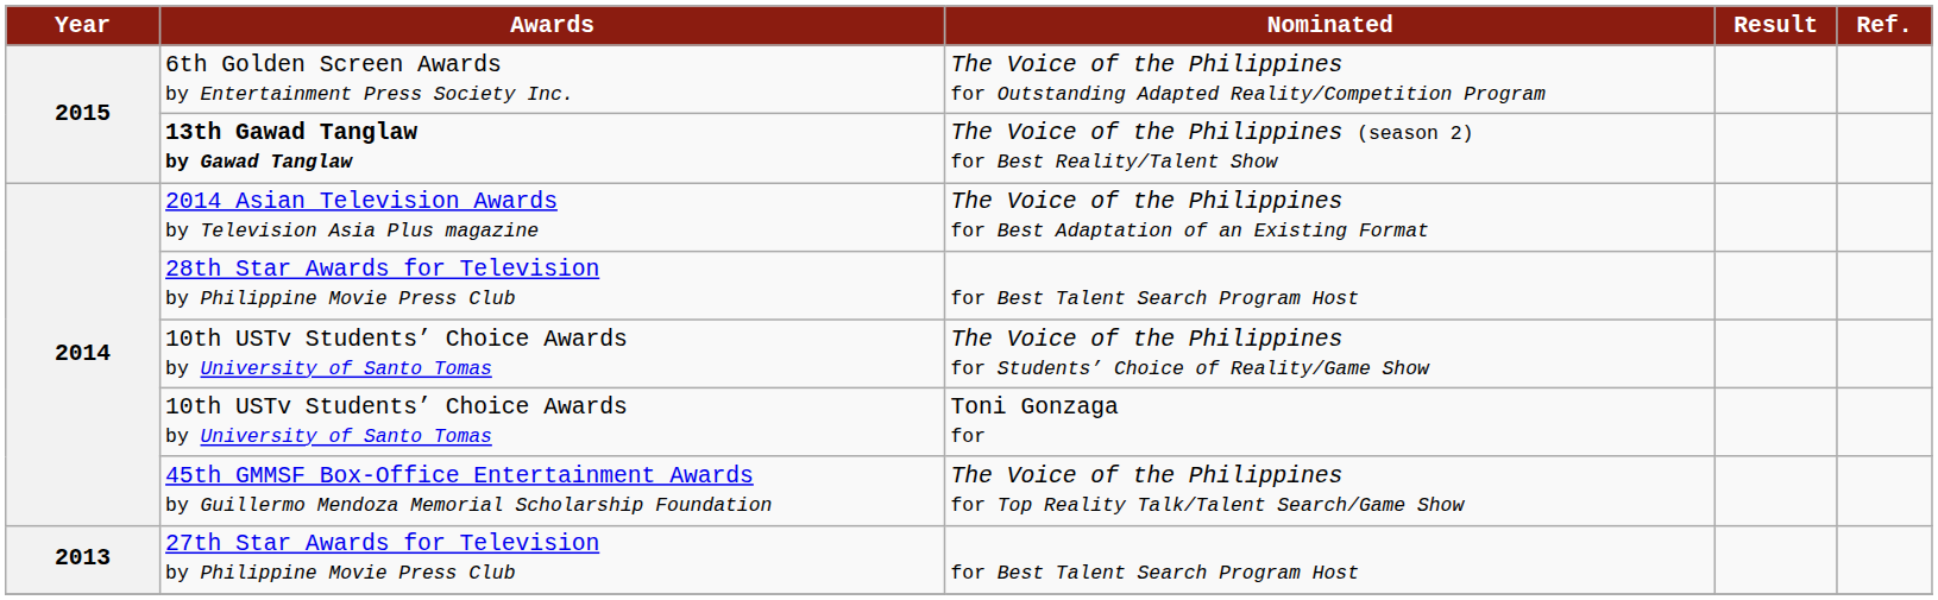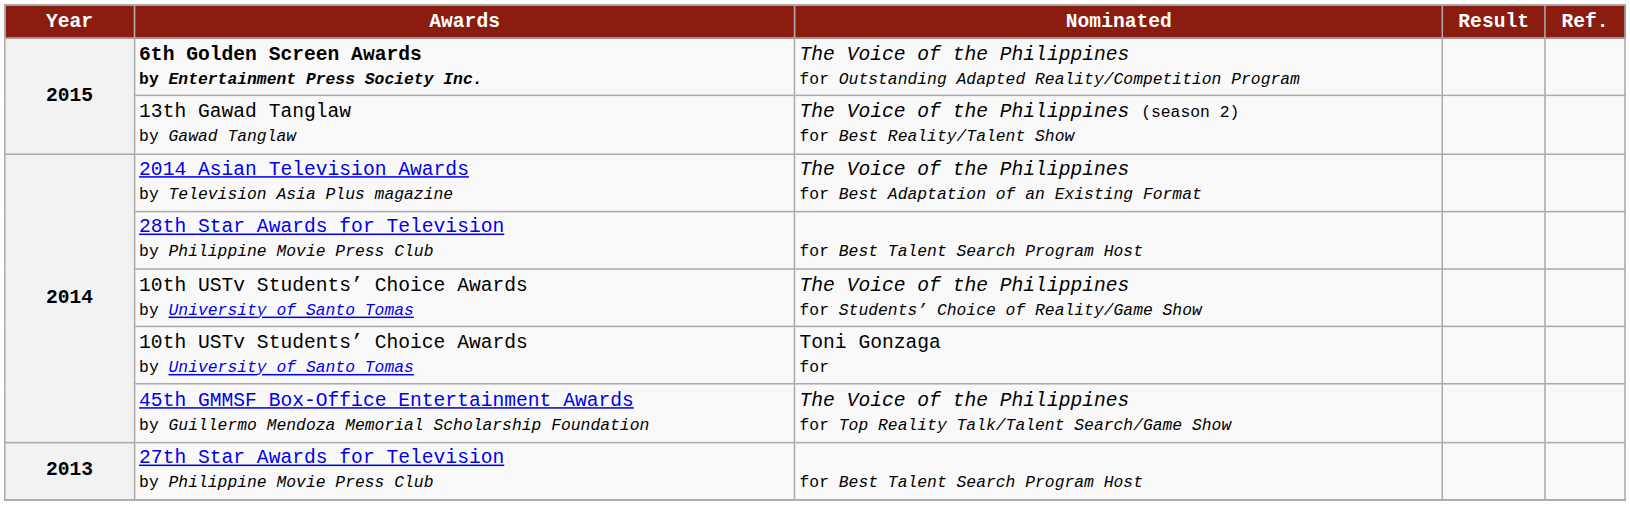6th Golden Screen Awards by Entertainment Press Society Inc. | Awards: normal -> bold
13th Gawad Tanglaw by Gawad Tanglaw | Awards: bold -> normal
